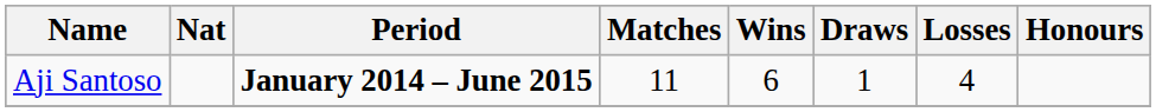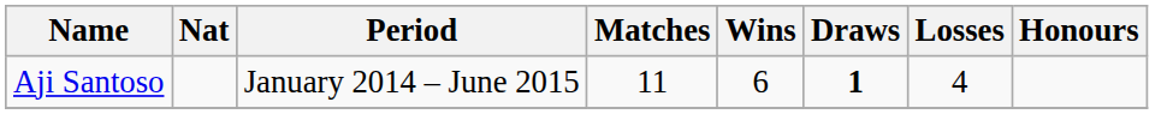Aji Santoso | Period: bold -> normal
Aji Santoso | Draws: normal -> bold
